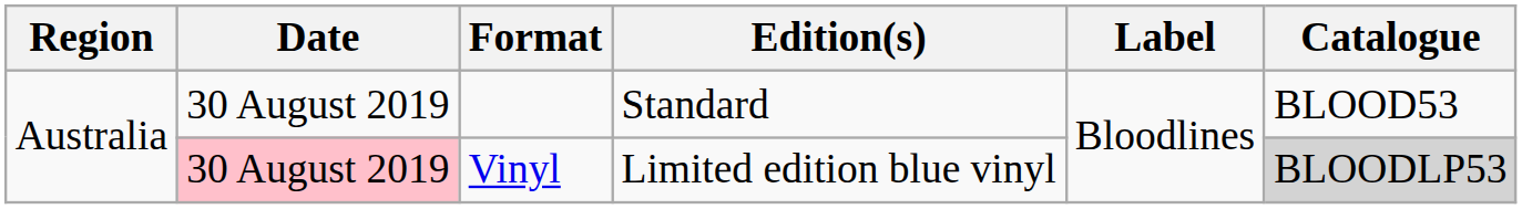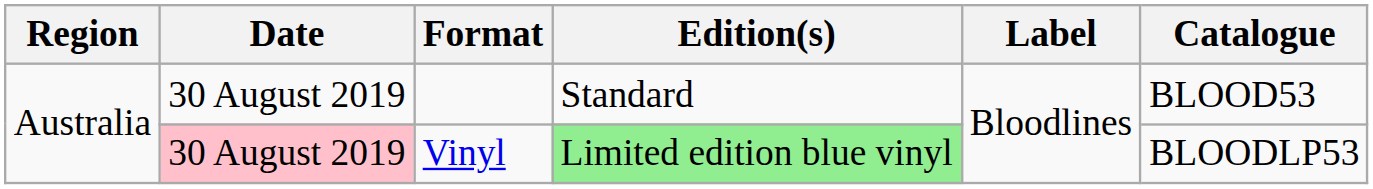Vinyl | Edition(s): no background -> lightgreen background
Vinyl | Catalogue: lightgrey background -> no background
